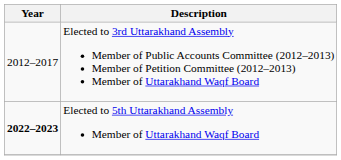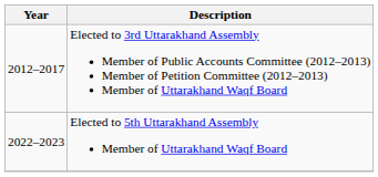row 3 | Year: bold -> normal
